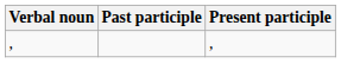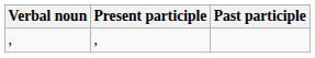columns swapped: Present participle <-> Past participle
